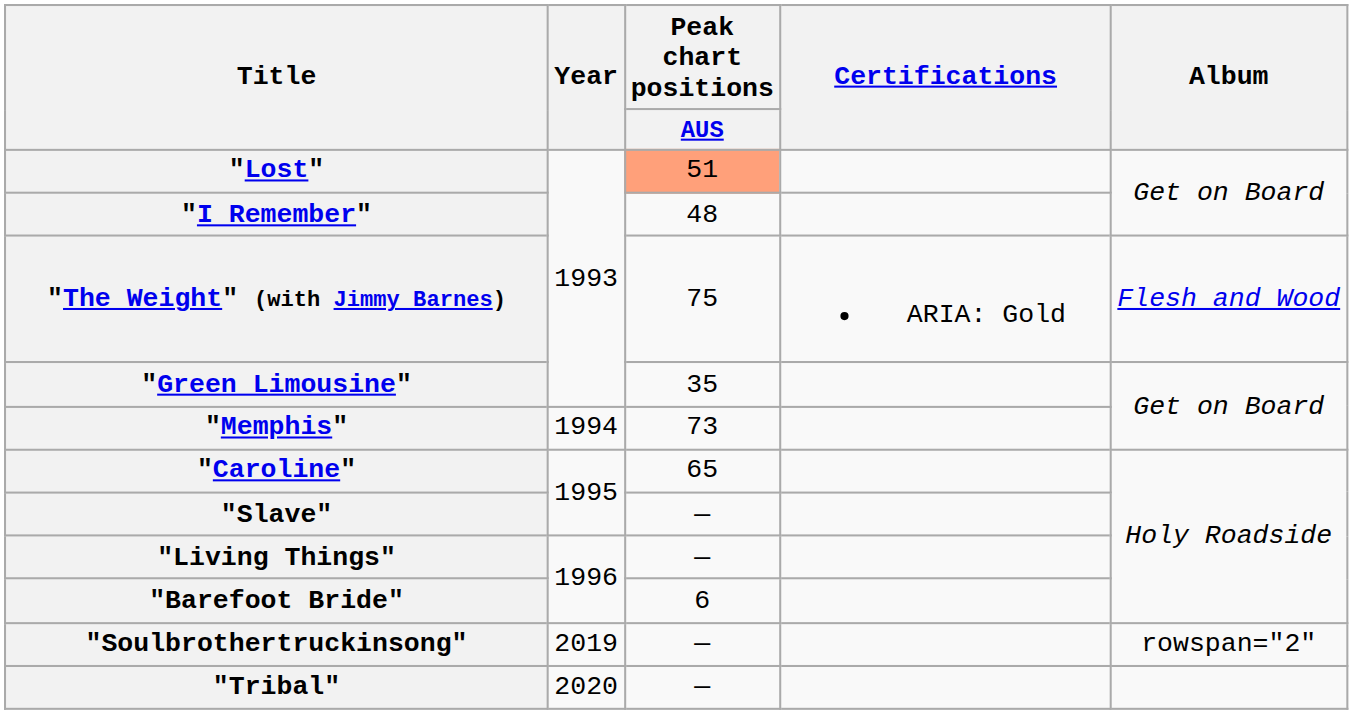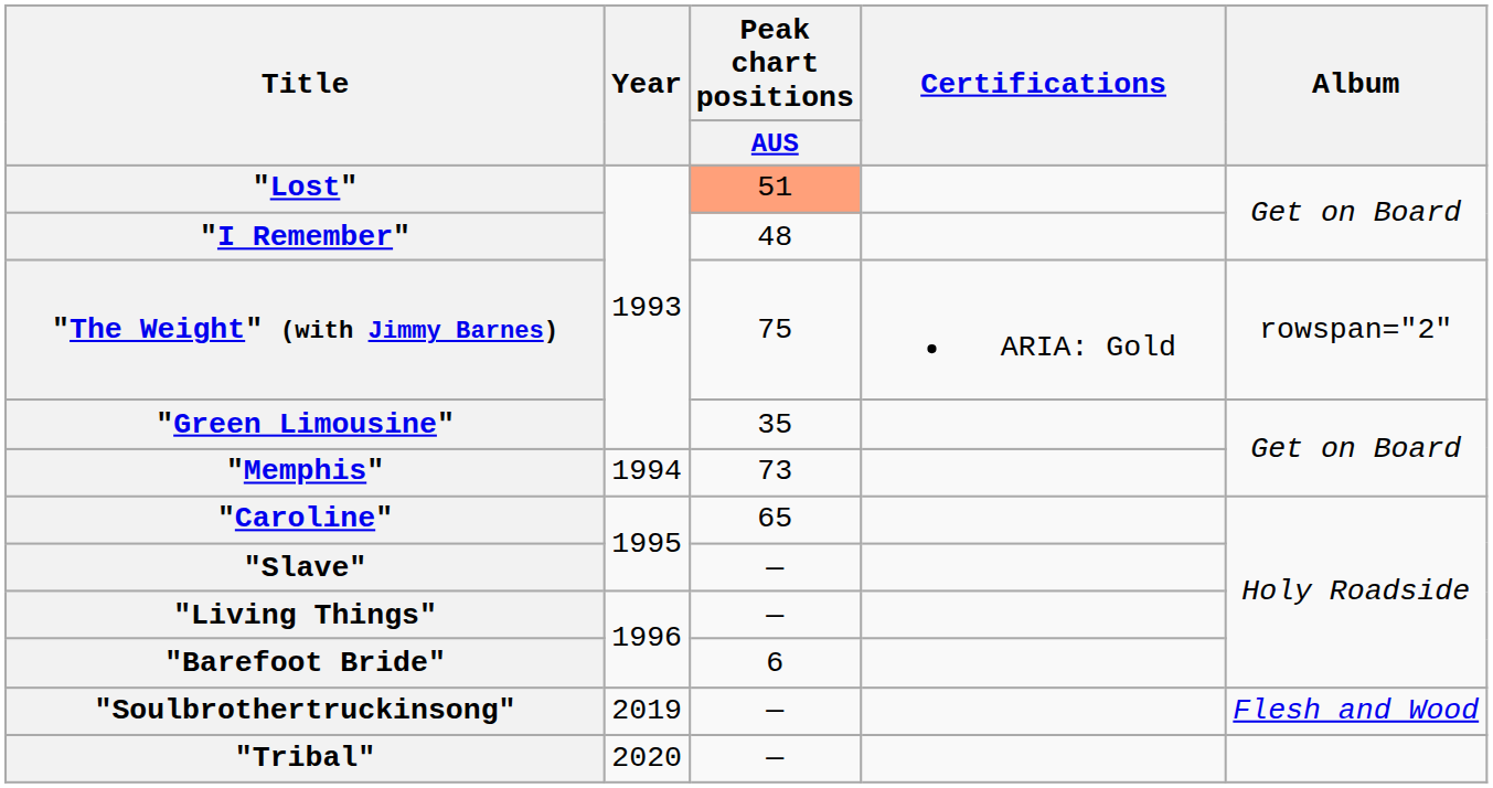"The Weight" (with Jimmy Barnes) | Album: Flesh and Wood -> rowspan="2"
"Soulbrothertruckinsong" | Album: rowspan="2" -> Flesh and Wood
